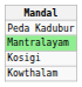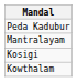row 3 | column 1: lightgreen background -> no background
